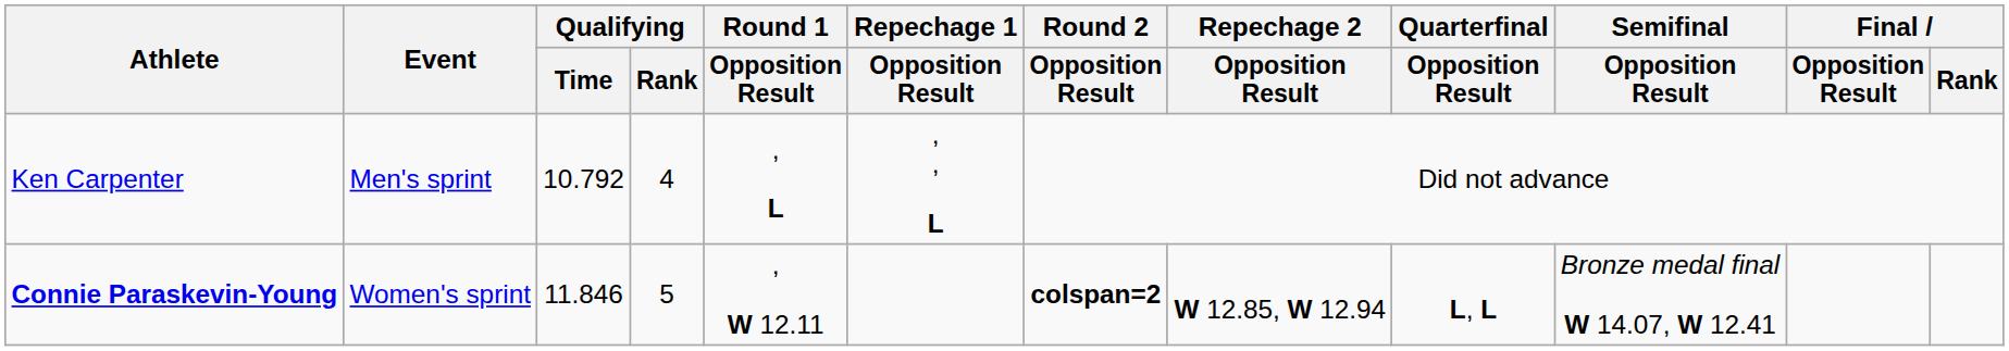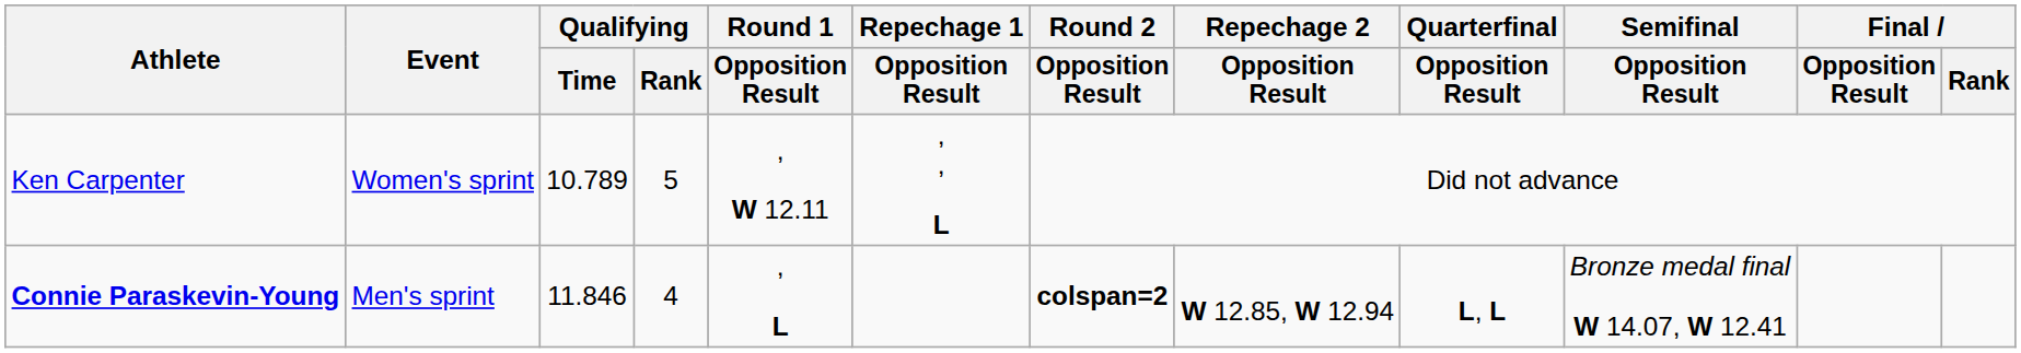Ken Carpenter | Event: Men's sprint -> Women's sprint
Ken Carpenter | Qualifying / Time: 10.792 -> 10.789
Ken Carpenter | Qualifying / Rank: 4 -> 5
Ken Carpenter | Round 1 / Opposition Result: , L -> , W 12.11
Connie Paraskevin-Young | Event: Women's sprint -> Men's sprint
Connie Paraskevin-Young | Qualifying / Rank: 5 -> 4
Connie Paraskevin-Young | Round 1 / Opposition Result: , W 12.11 -> , L
